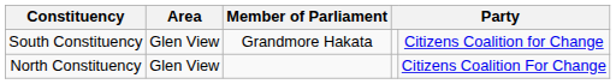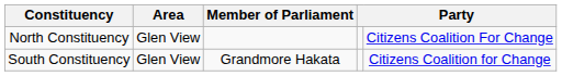rows swapped: North Constituency <-> South Constituency
